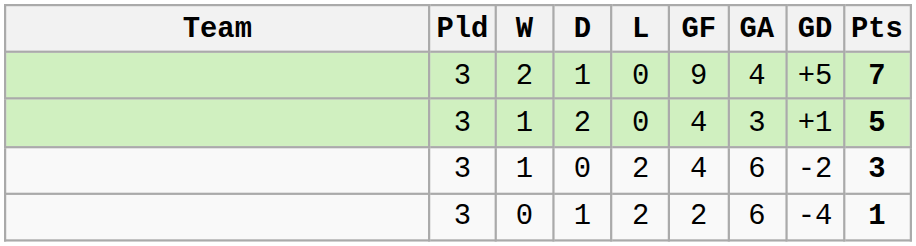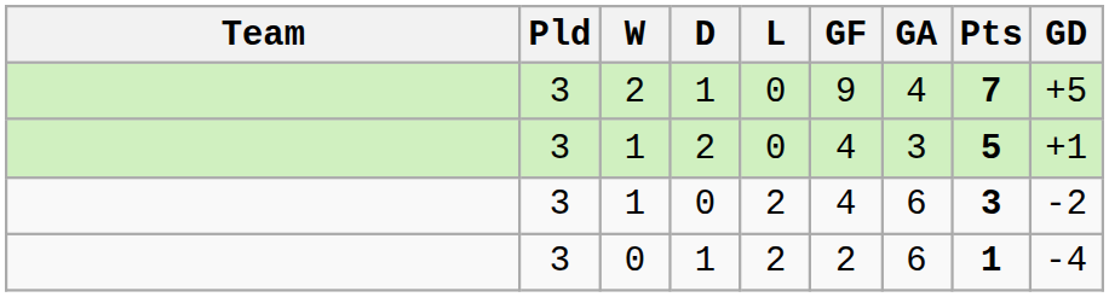columns swapped: GD <-> Pts
